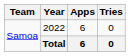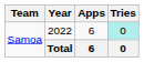Samoa / 2022 | Tries: no background -> paleturquoise background
